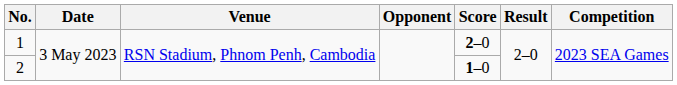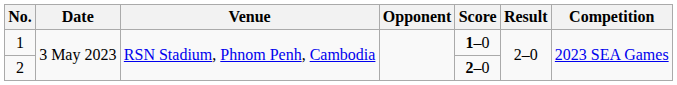1 | Score: 2–0 -> 1–0
2 | Score: 1–0 -> 2–0
